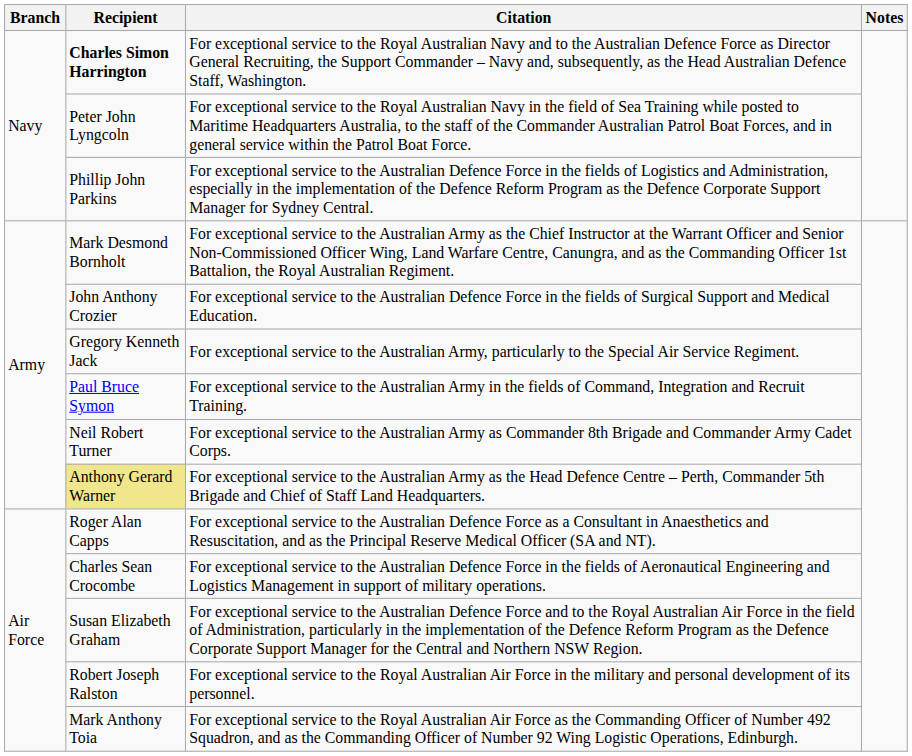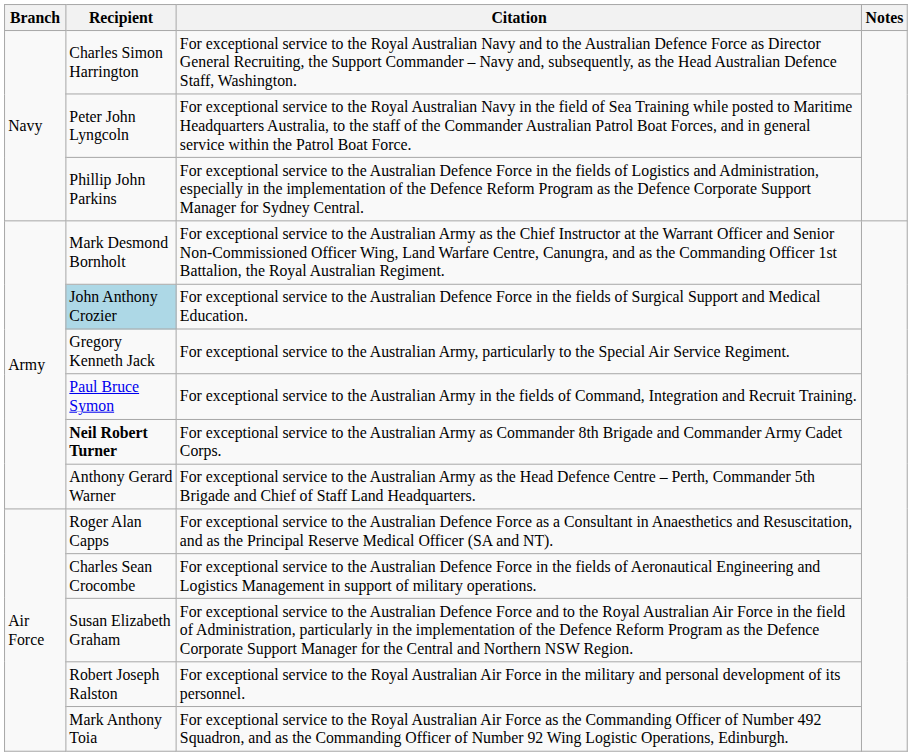Charles Simon Harrington | Recipient: bold -> normal
John Anthony Crozier | Recipient: no background -> lightblue background
Neil Robert Turner | Recipient: normal -> bold
Anthony Gerard Warner | Recipient: khaki background -> no background
